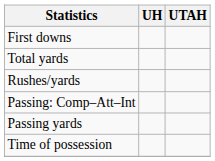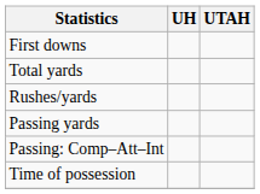rows swapped: Passing yards <-> Passing: Comp–Att–Int
